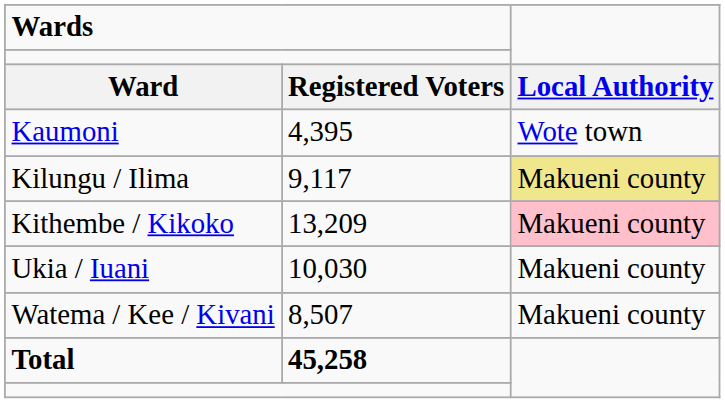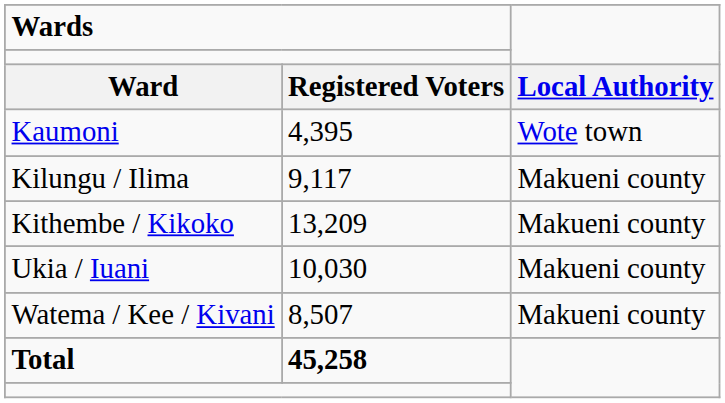Kilungu / Ilima | column 3: khaki background -> no background
Kithembe / Kikoko | column 3: pink background -> no background
